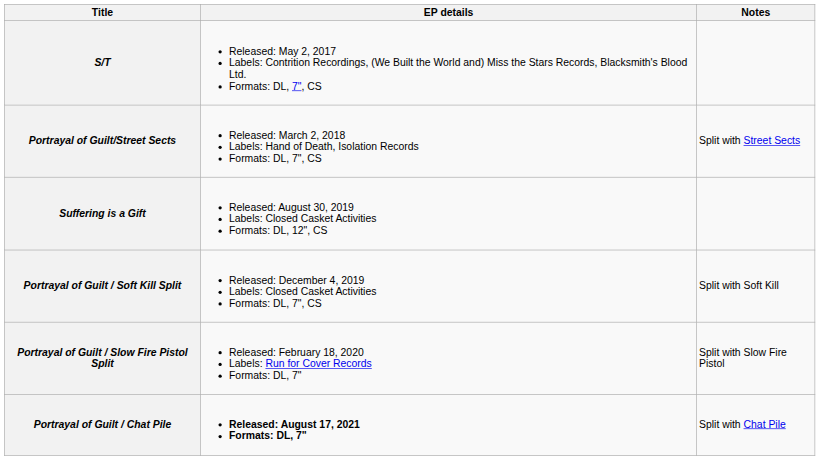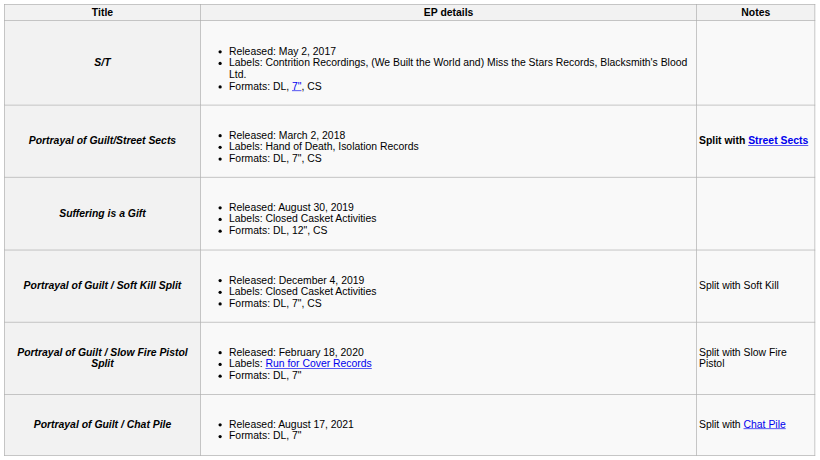Portrayal of Guilt/Street Sects | Notes: normal -> bold
Portrayal of Guilt / Chat Pile | EP details: bold -> normal
